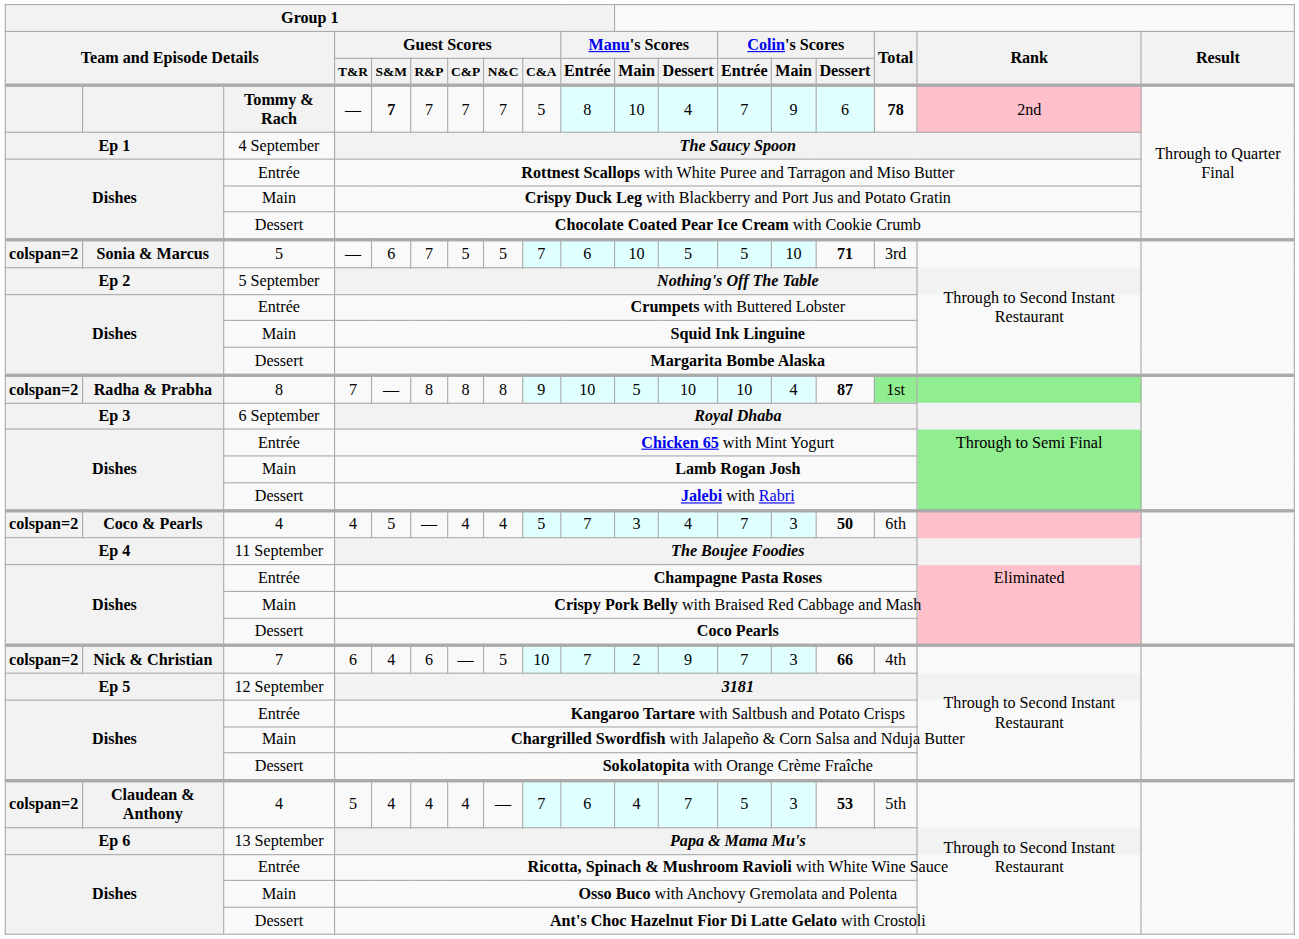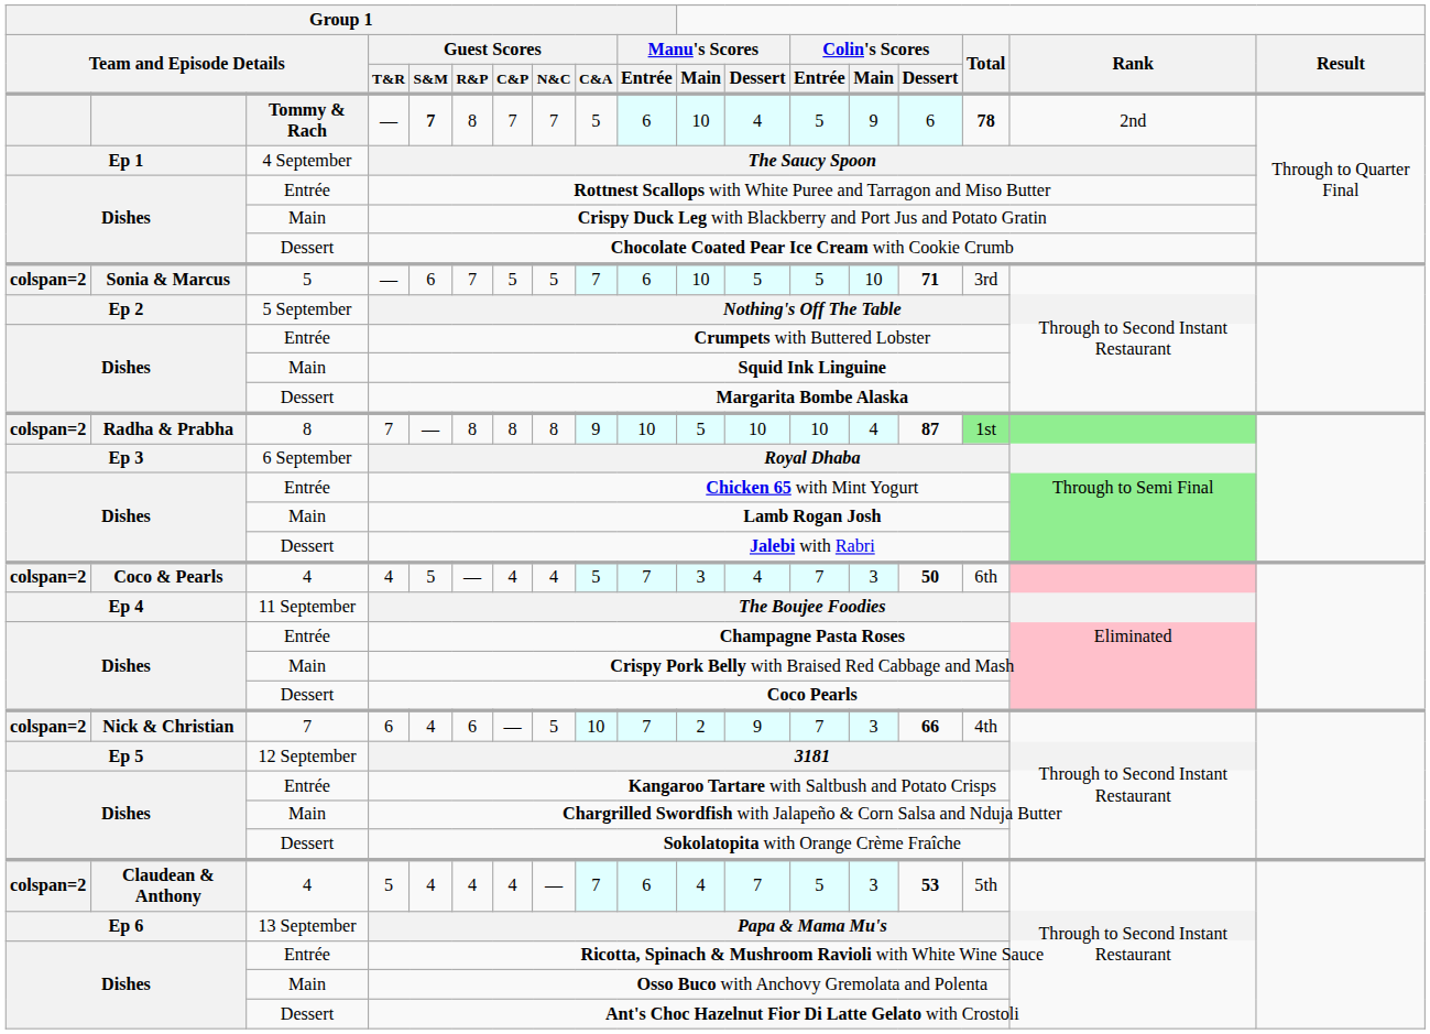Tommy & Rach / — | Group 1 / Guest Scores / R&P: 7 -> 8
Tommy & Rach / — | Group 1 / Manu's Scores / Entrée: 8 -> 6
Tommy & Rach / — | Colin's Scores / Entrée: 7 -> 5
Tommy & Rach / — | Rank: pink background -> no background
